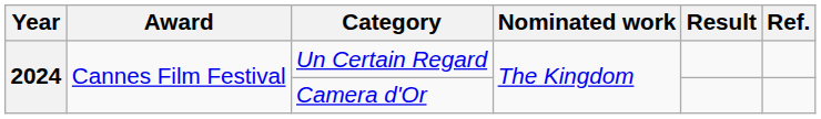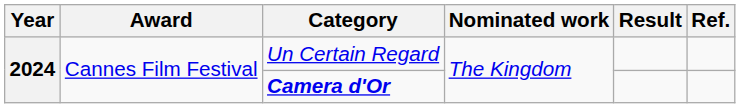Camera d'Or | Category: normal -> bold
